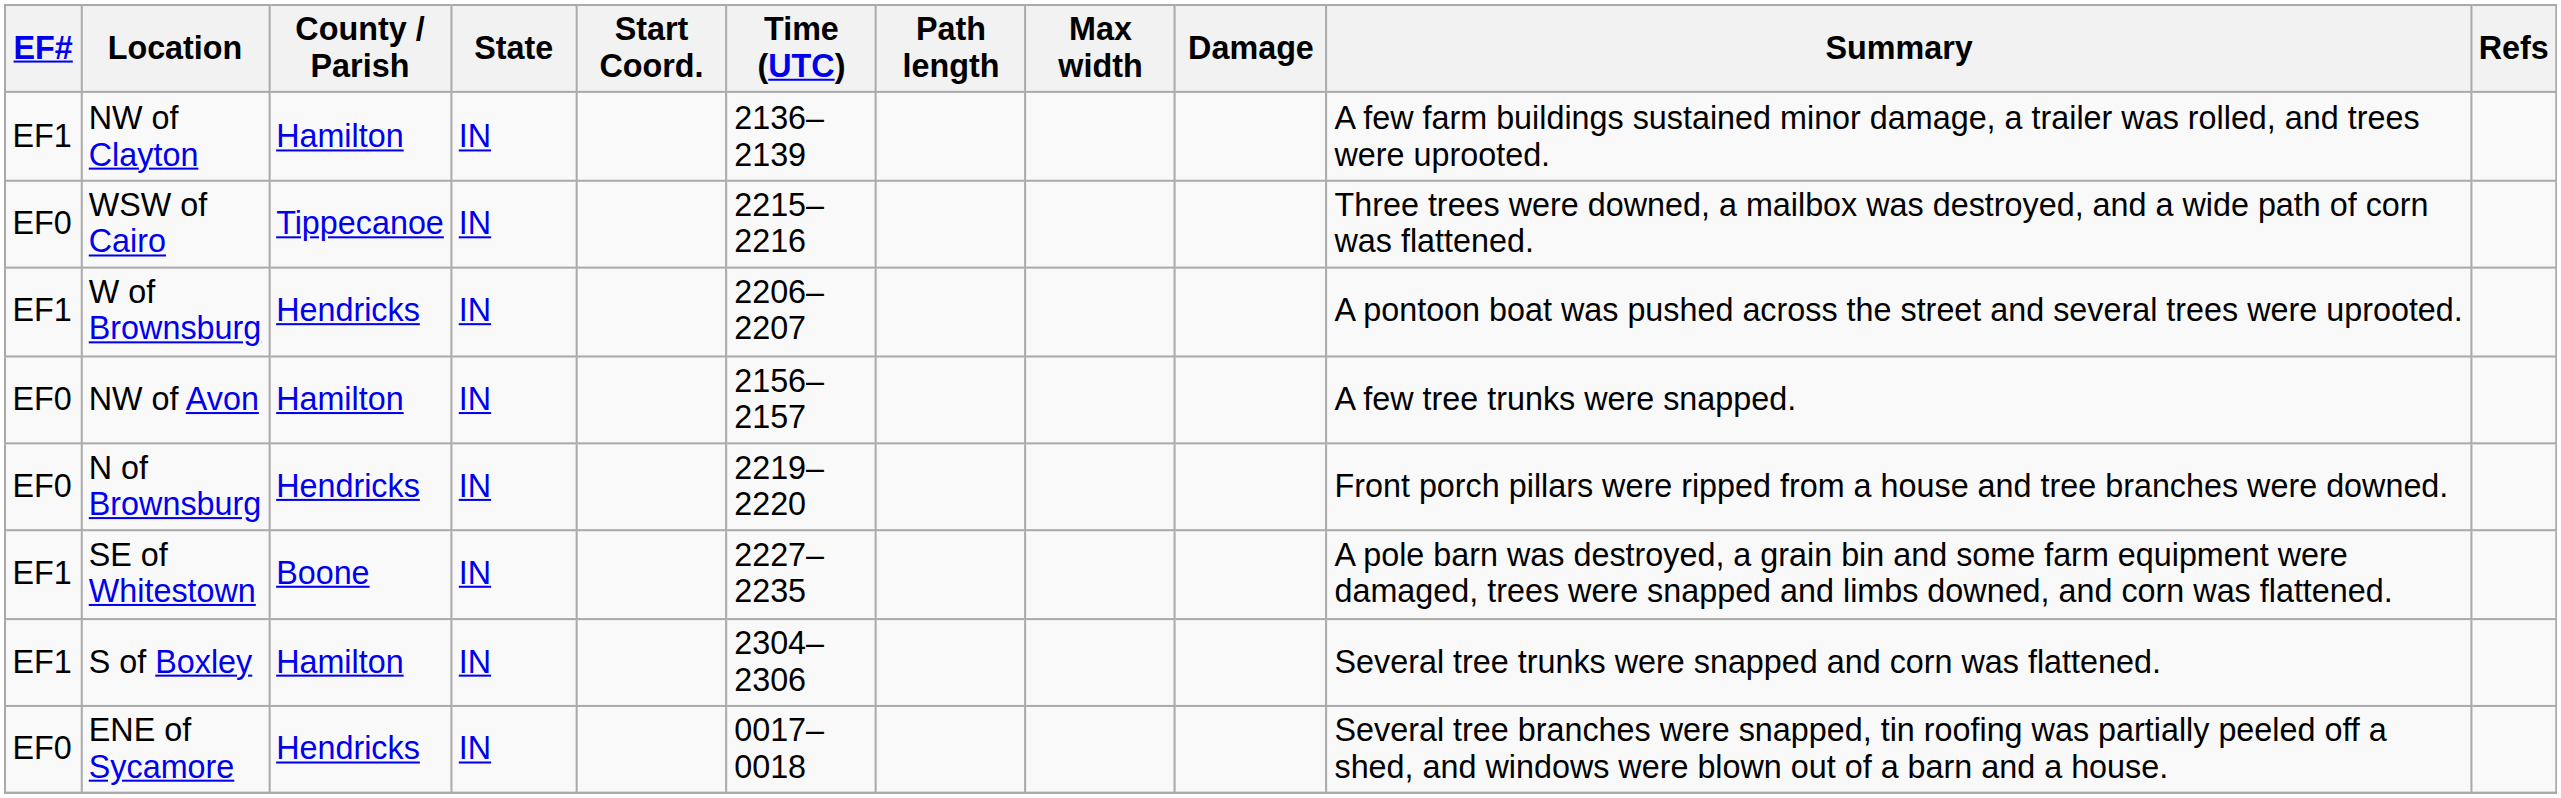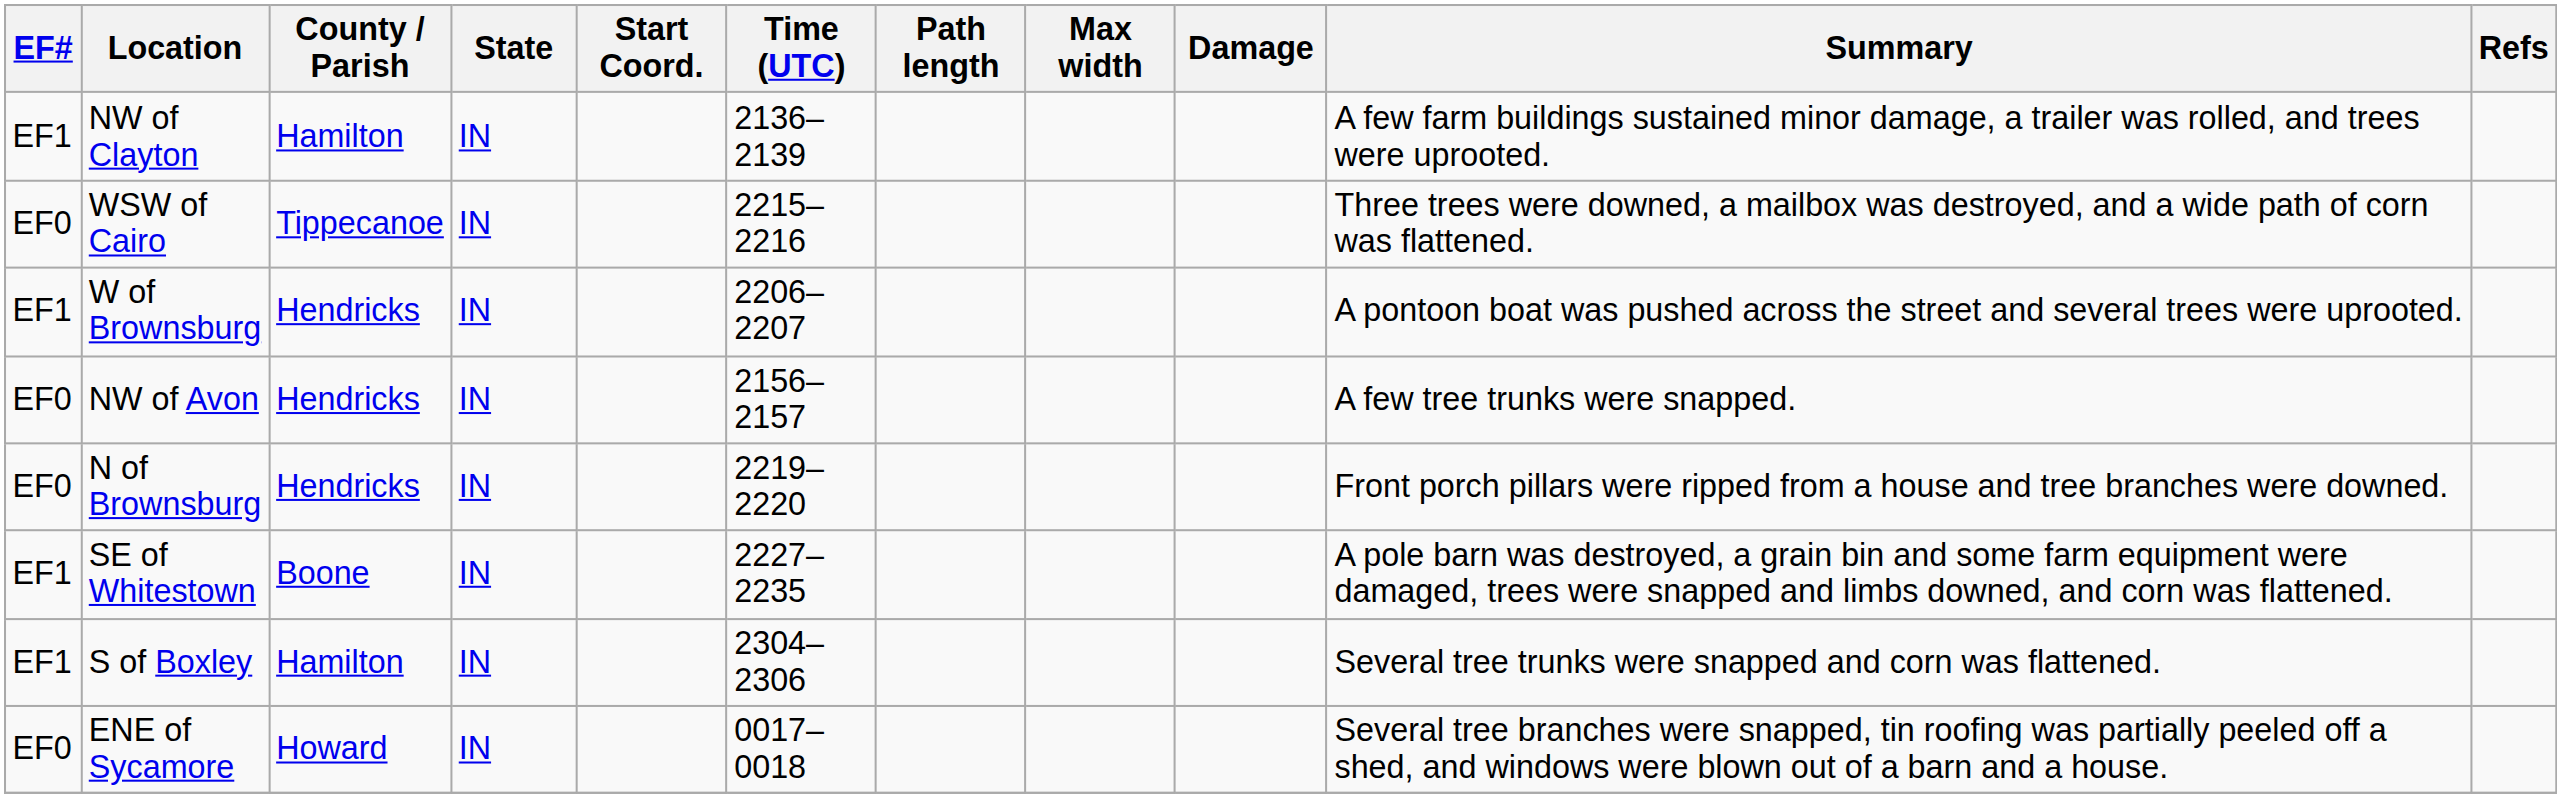NW of Avon | County / Parish: Hamilton -> Hendricks
ENE of Sycamore | County / Parish: Hendricks -> Howard
